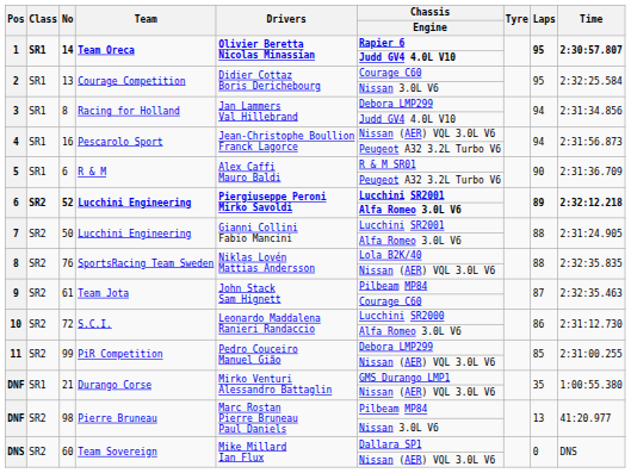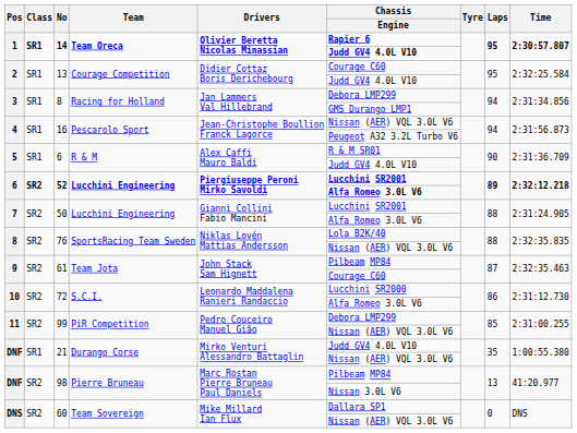row 6 | Chassis / Engine: Nissan 3.0L V6 -> Judd GV4 4.0L V10
row 8 | Chassis / Engine: Judd GV4 4.0L V10 -> GMS Durango LMP1
row 12 | Chassis / Engine: Peugeot A32 3.2L Turbo V6 -> Judd GV4 4.0L V10
row 25 | Chassis / Engine: GMS Durango LMP1 -> Judd GV4 4.0L V10
